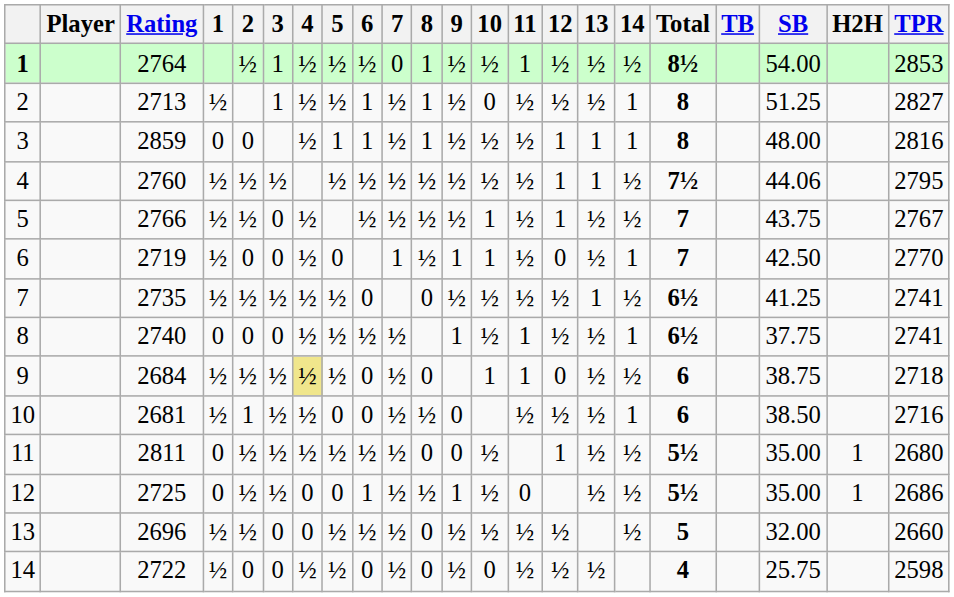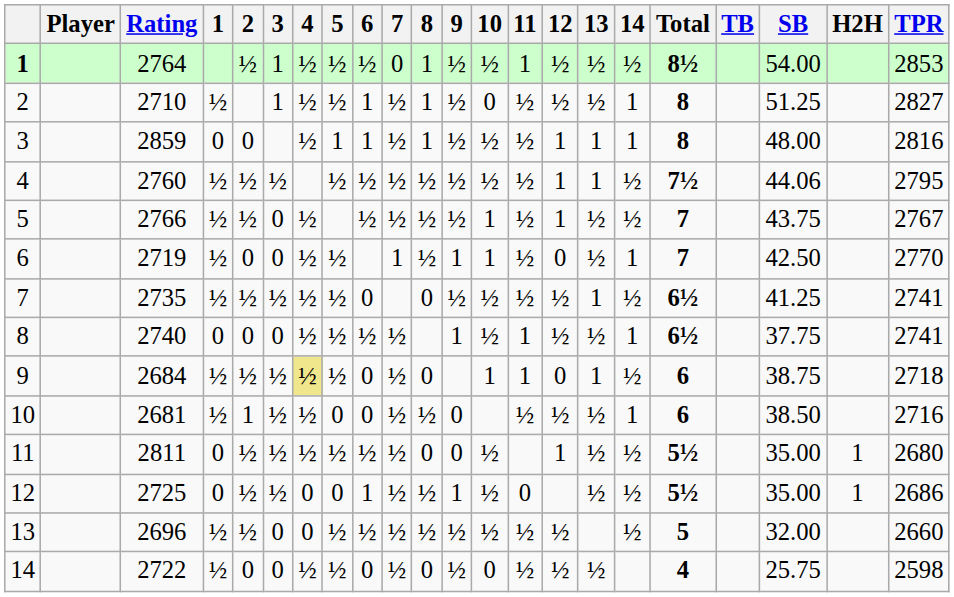row 3 | Rating: 2713 -> 2710
row 7 | 5: 0 -> ½
row 10 | 13: ½ -> 1
row 14 | 8: 0 -> ½
